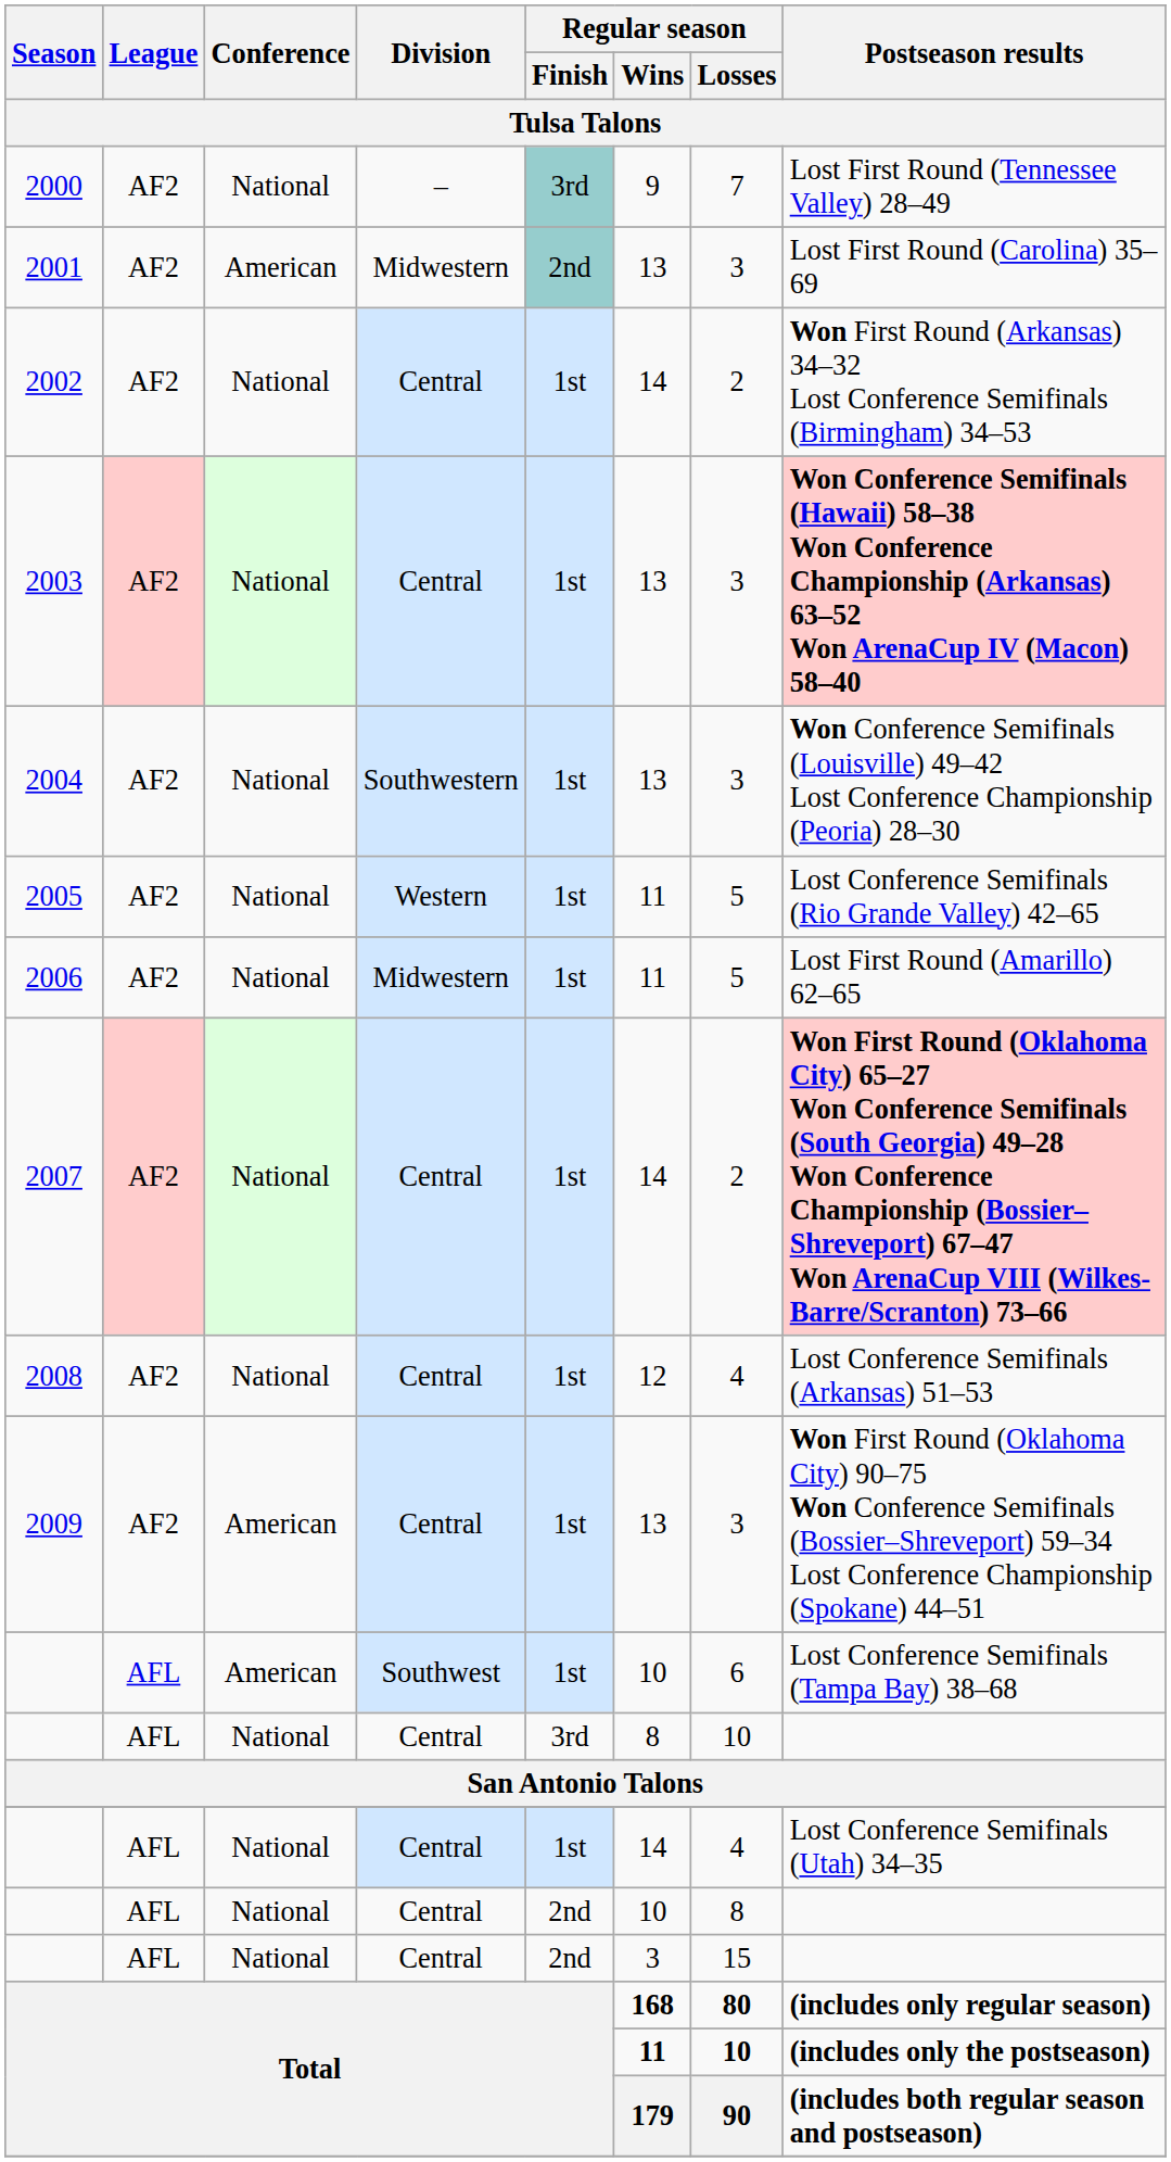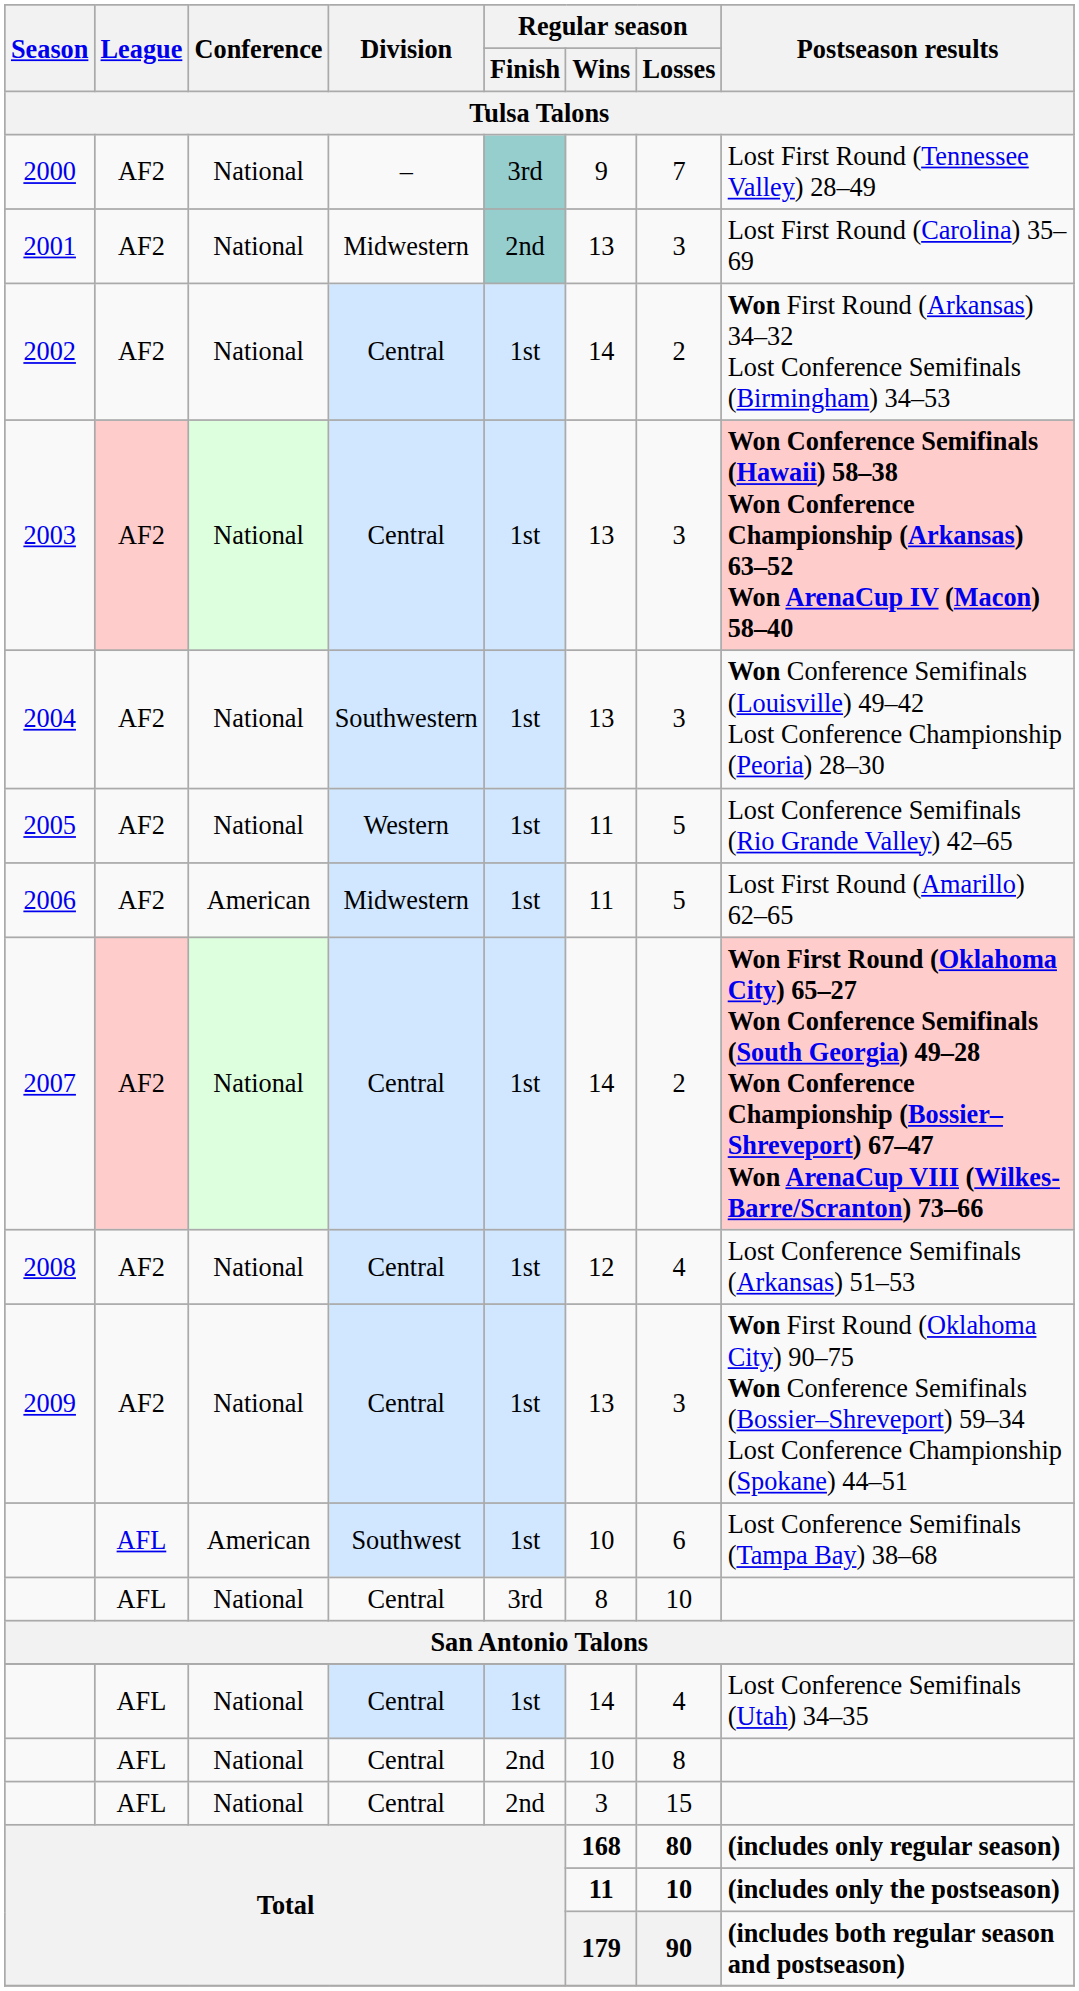2001 | Conference / Tulsa Talons: American -> National
2006 | Conference / Tulsa Talons: National -> American
2009 | Conference / Tulsa Talons: American -> National
